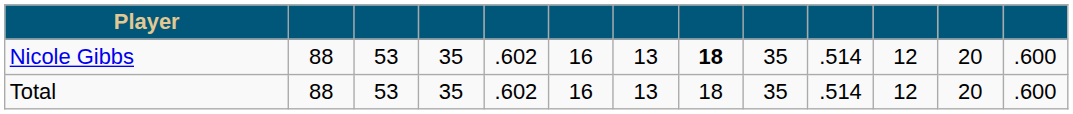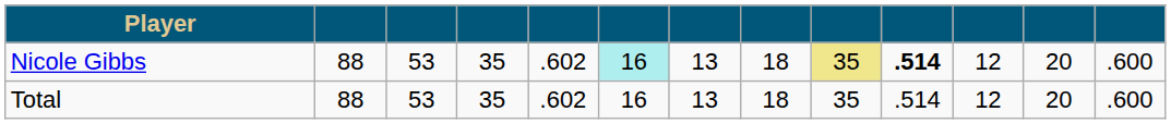Nicole Gibbs | column 6: no background -> paleturquoise background
Nicole Gibbs | column 8: bold -> normal
Nicole Gibbs | column 9: no background -> khaki background
Nicole Gibbs | column 10: normal -> bold
